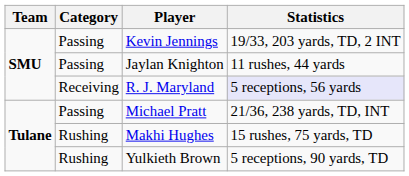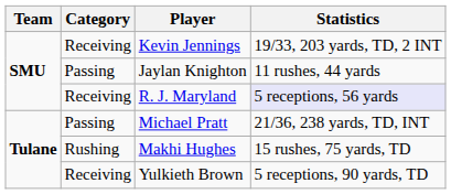Kevin Jennings | Category: Passing -> Receiving
Yulkieth Brown | Category: Rushing -> Receiving
